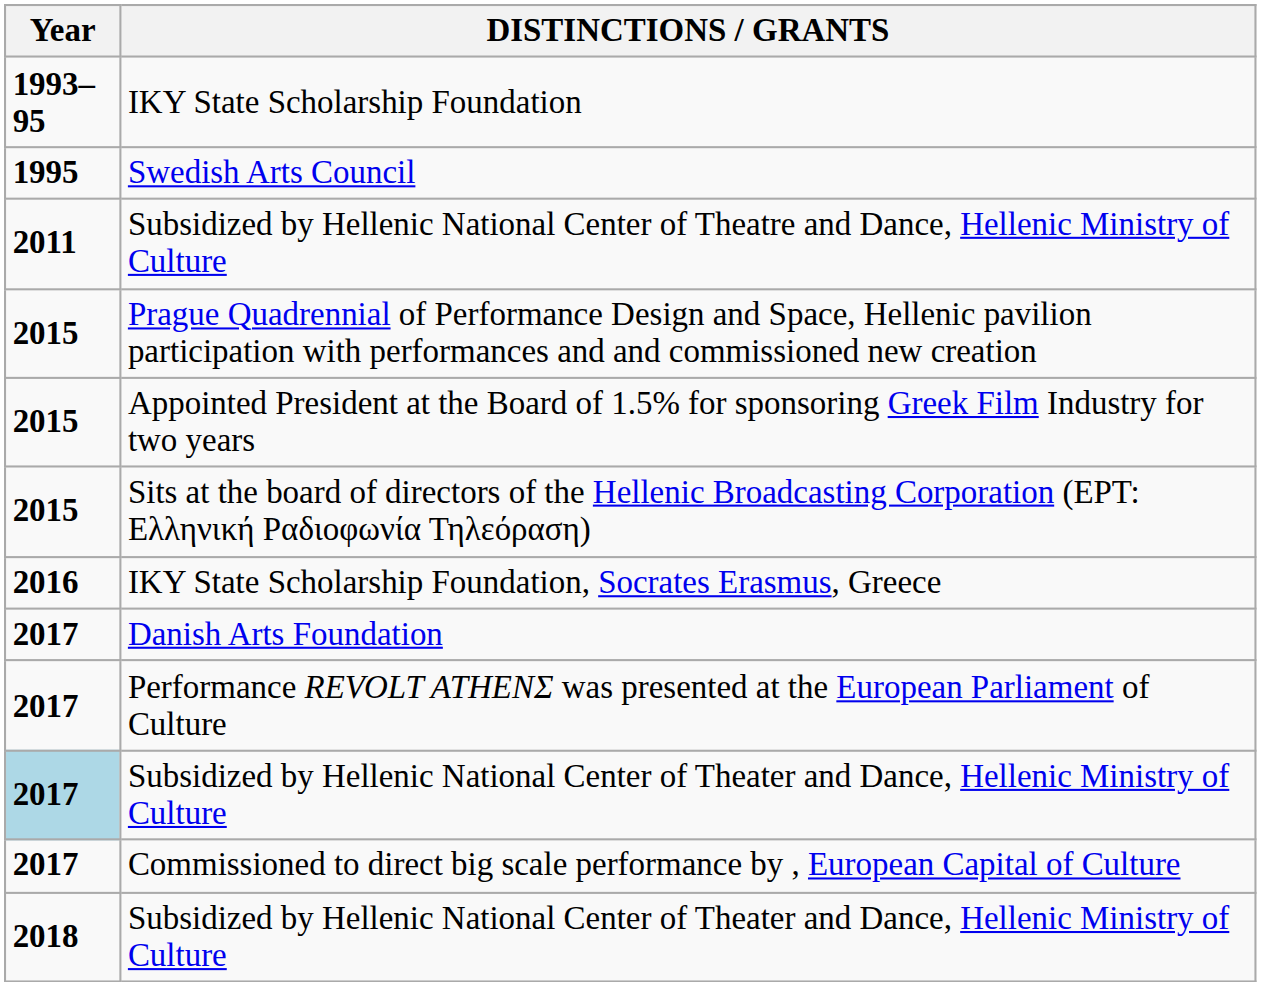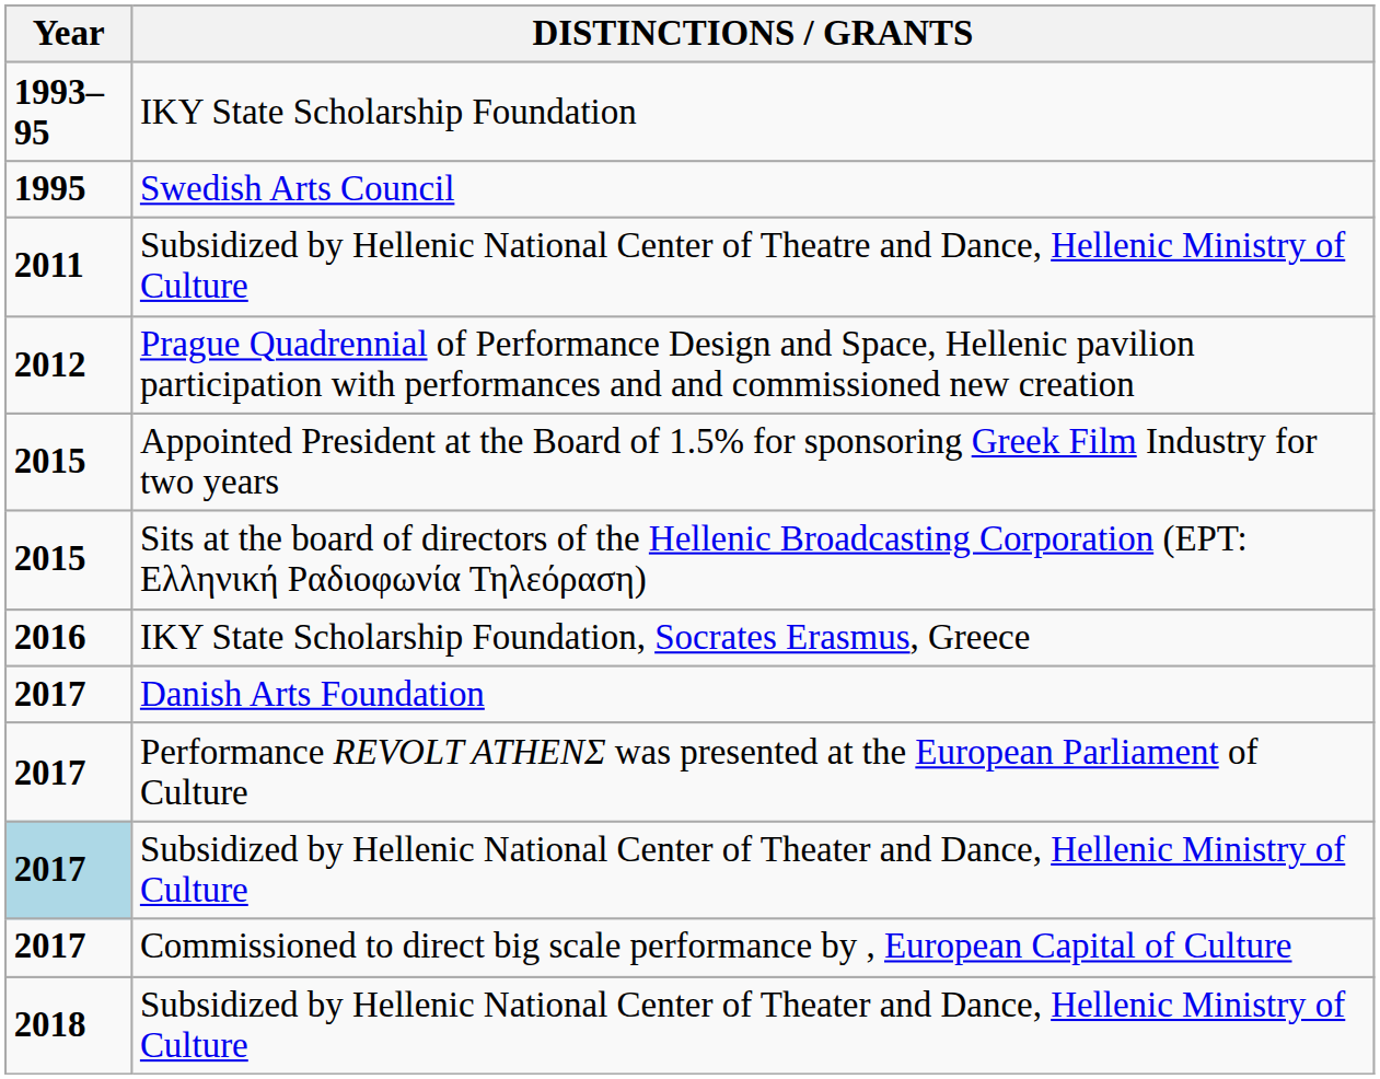row 5 | Year: 2015 -> 2012
